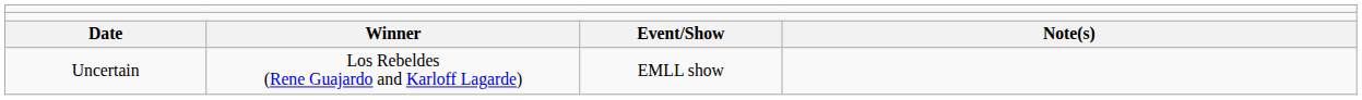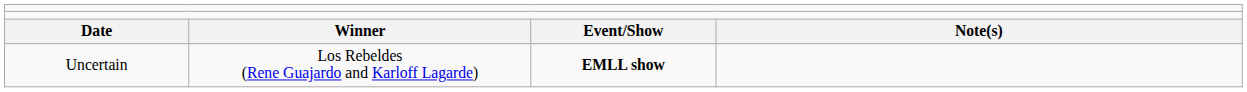Uncertain | column 3: normal -> bold
